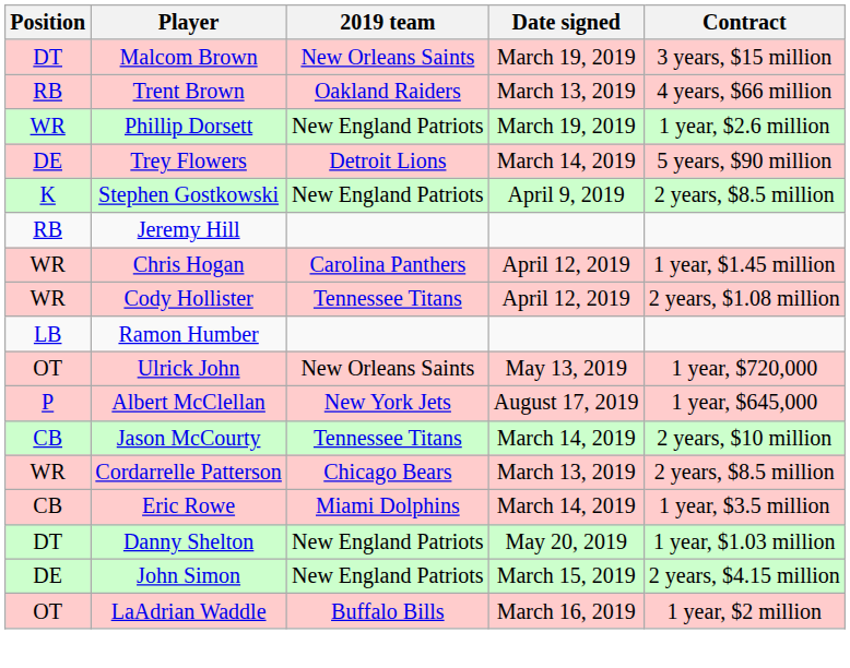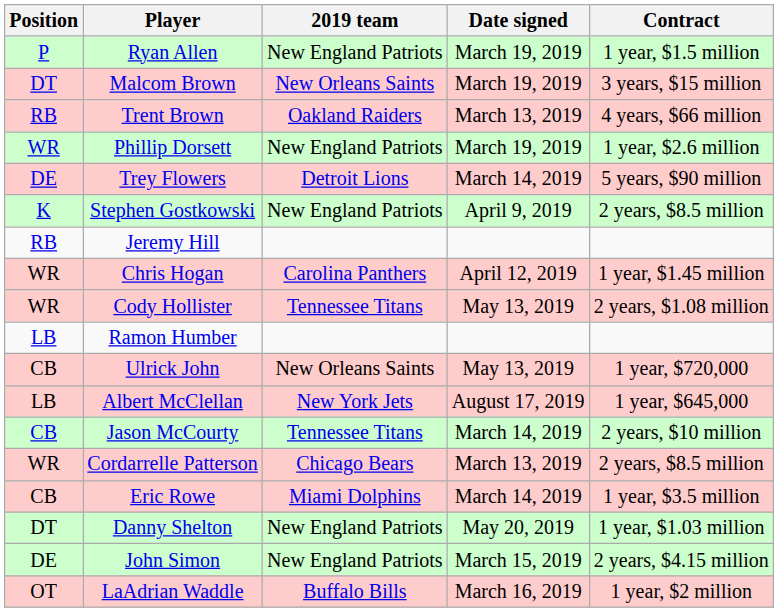+ row: P | Ryan Allen | New England Patriots | March 19, 2019 | 1 year, $1.5 million
Cody Hollister | Date signed: April 12, 2019 -> May 13, 2019
Ulrick John | Position: OT -> CB
Albert McClellan | Position: P -> LB
